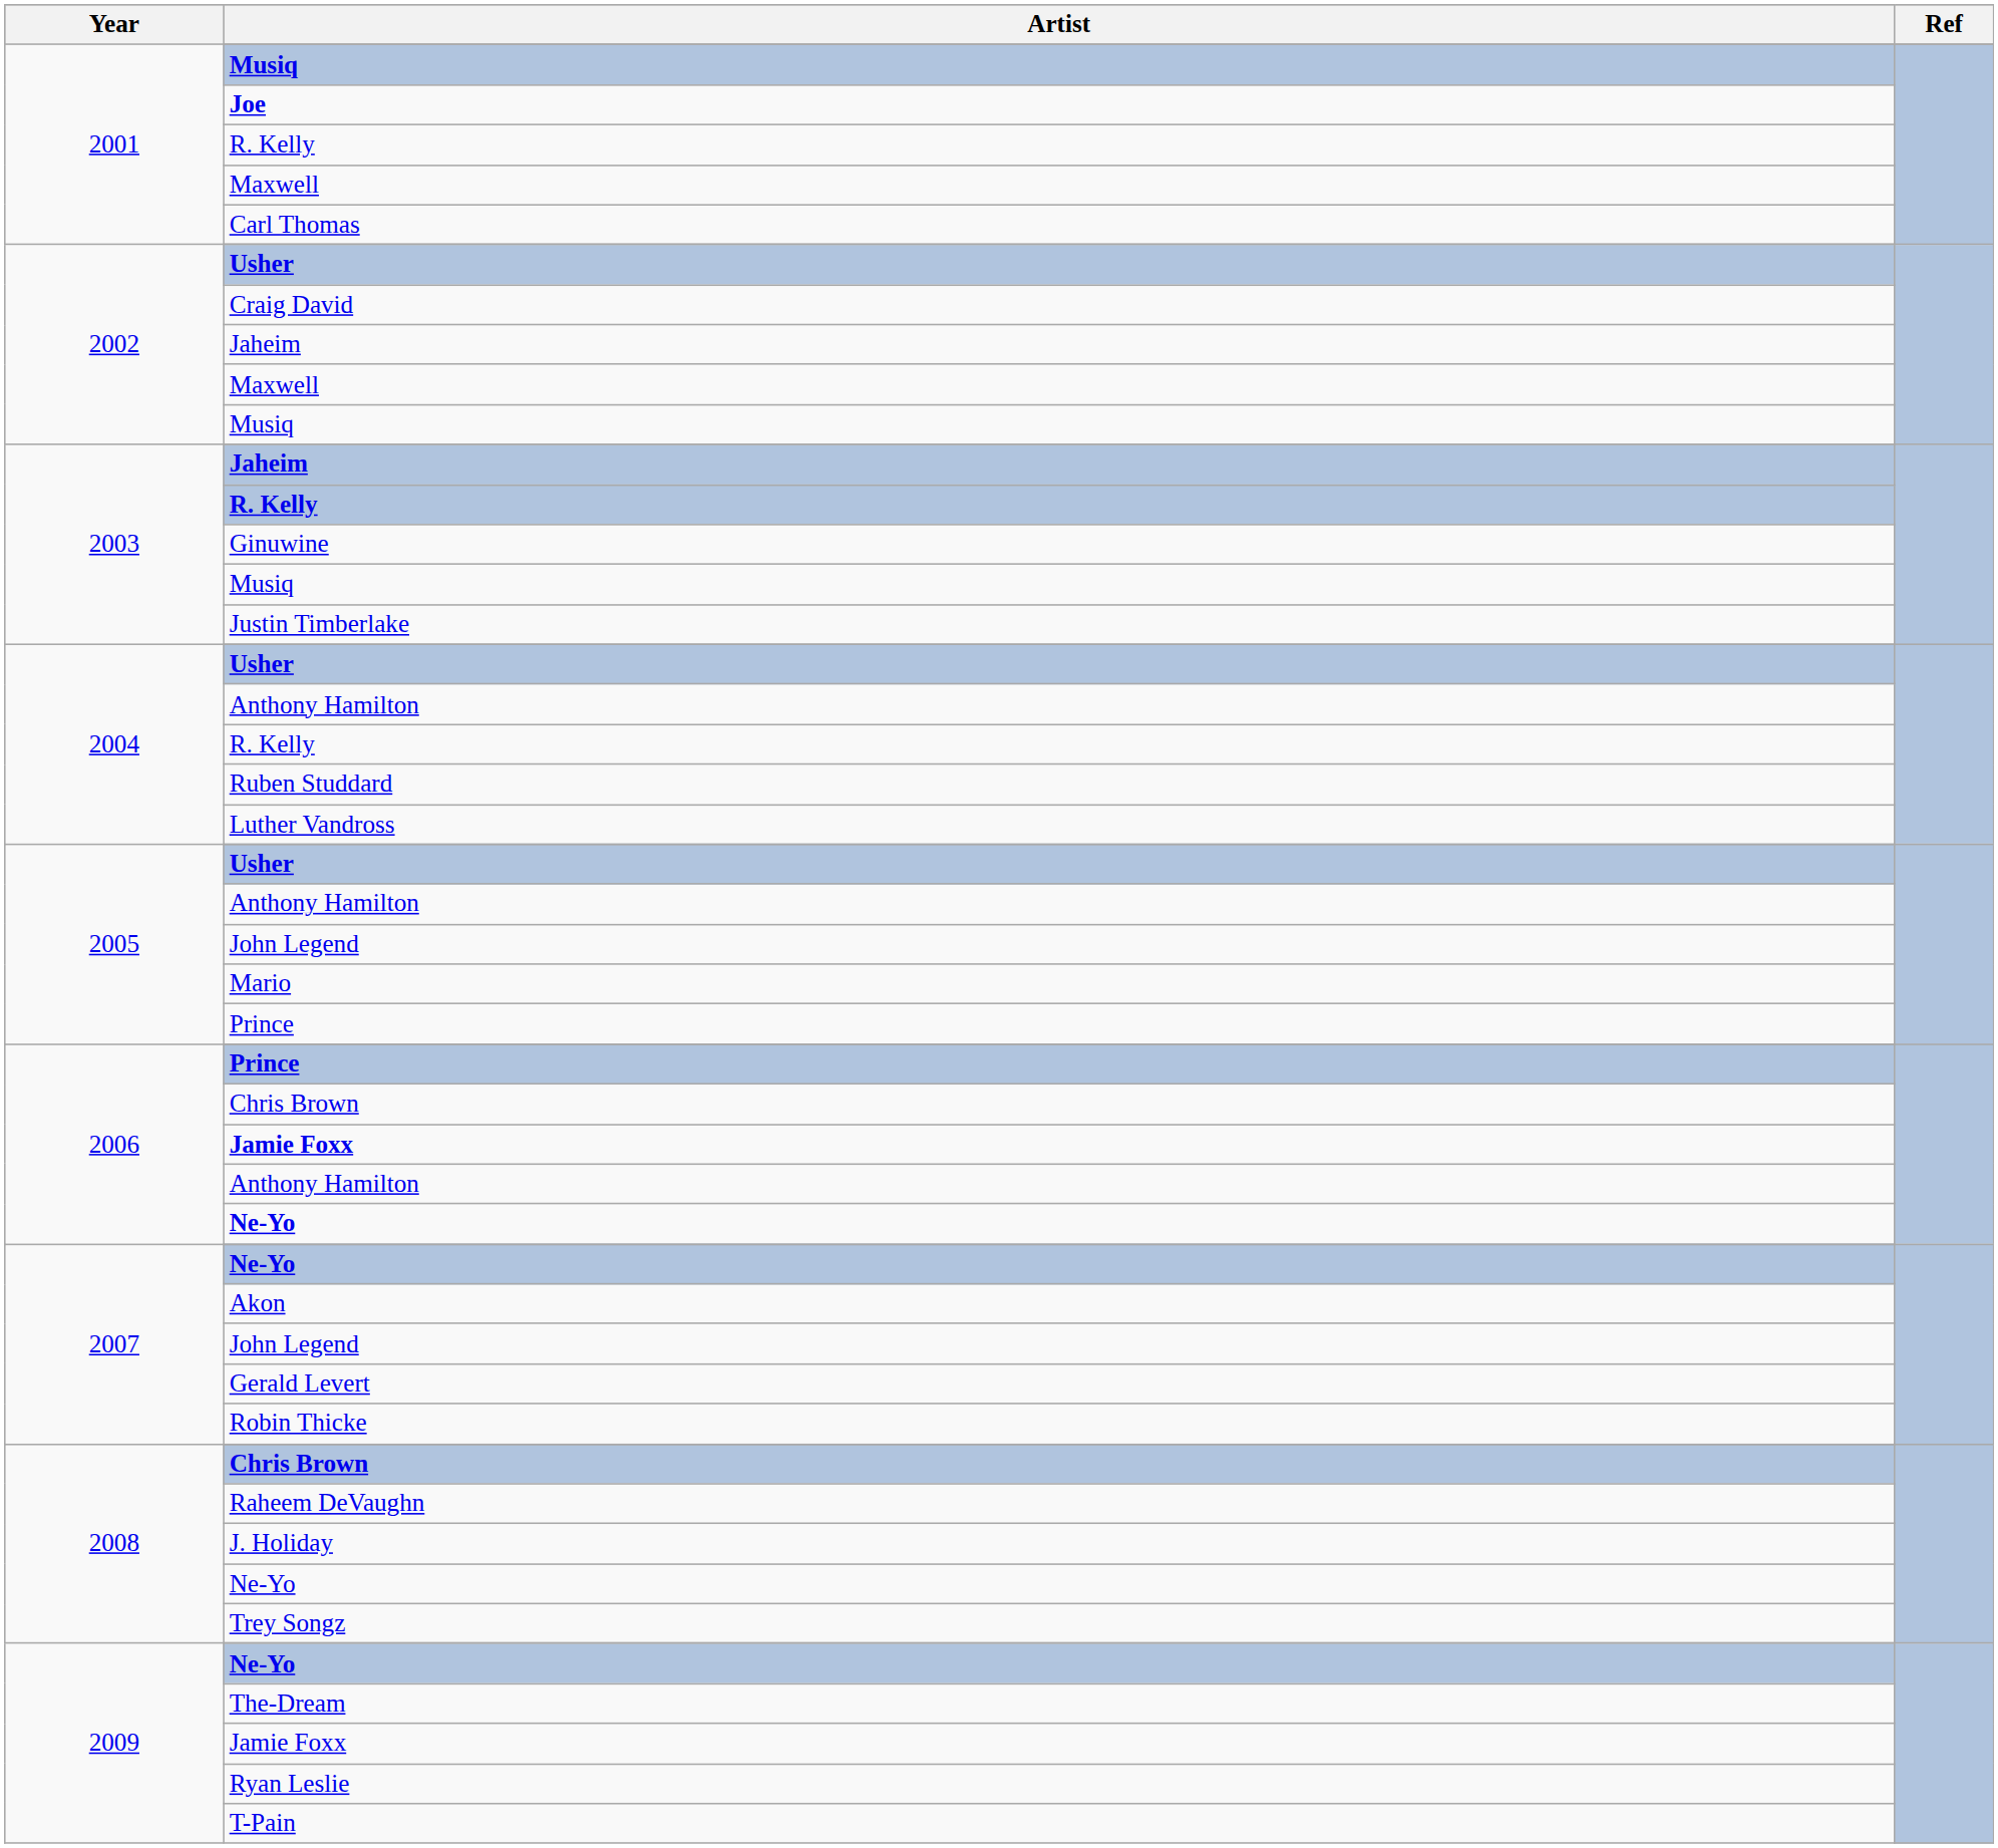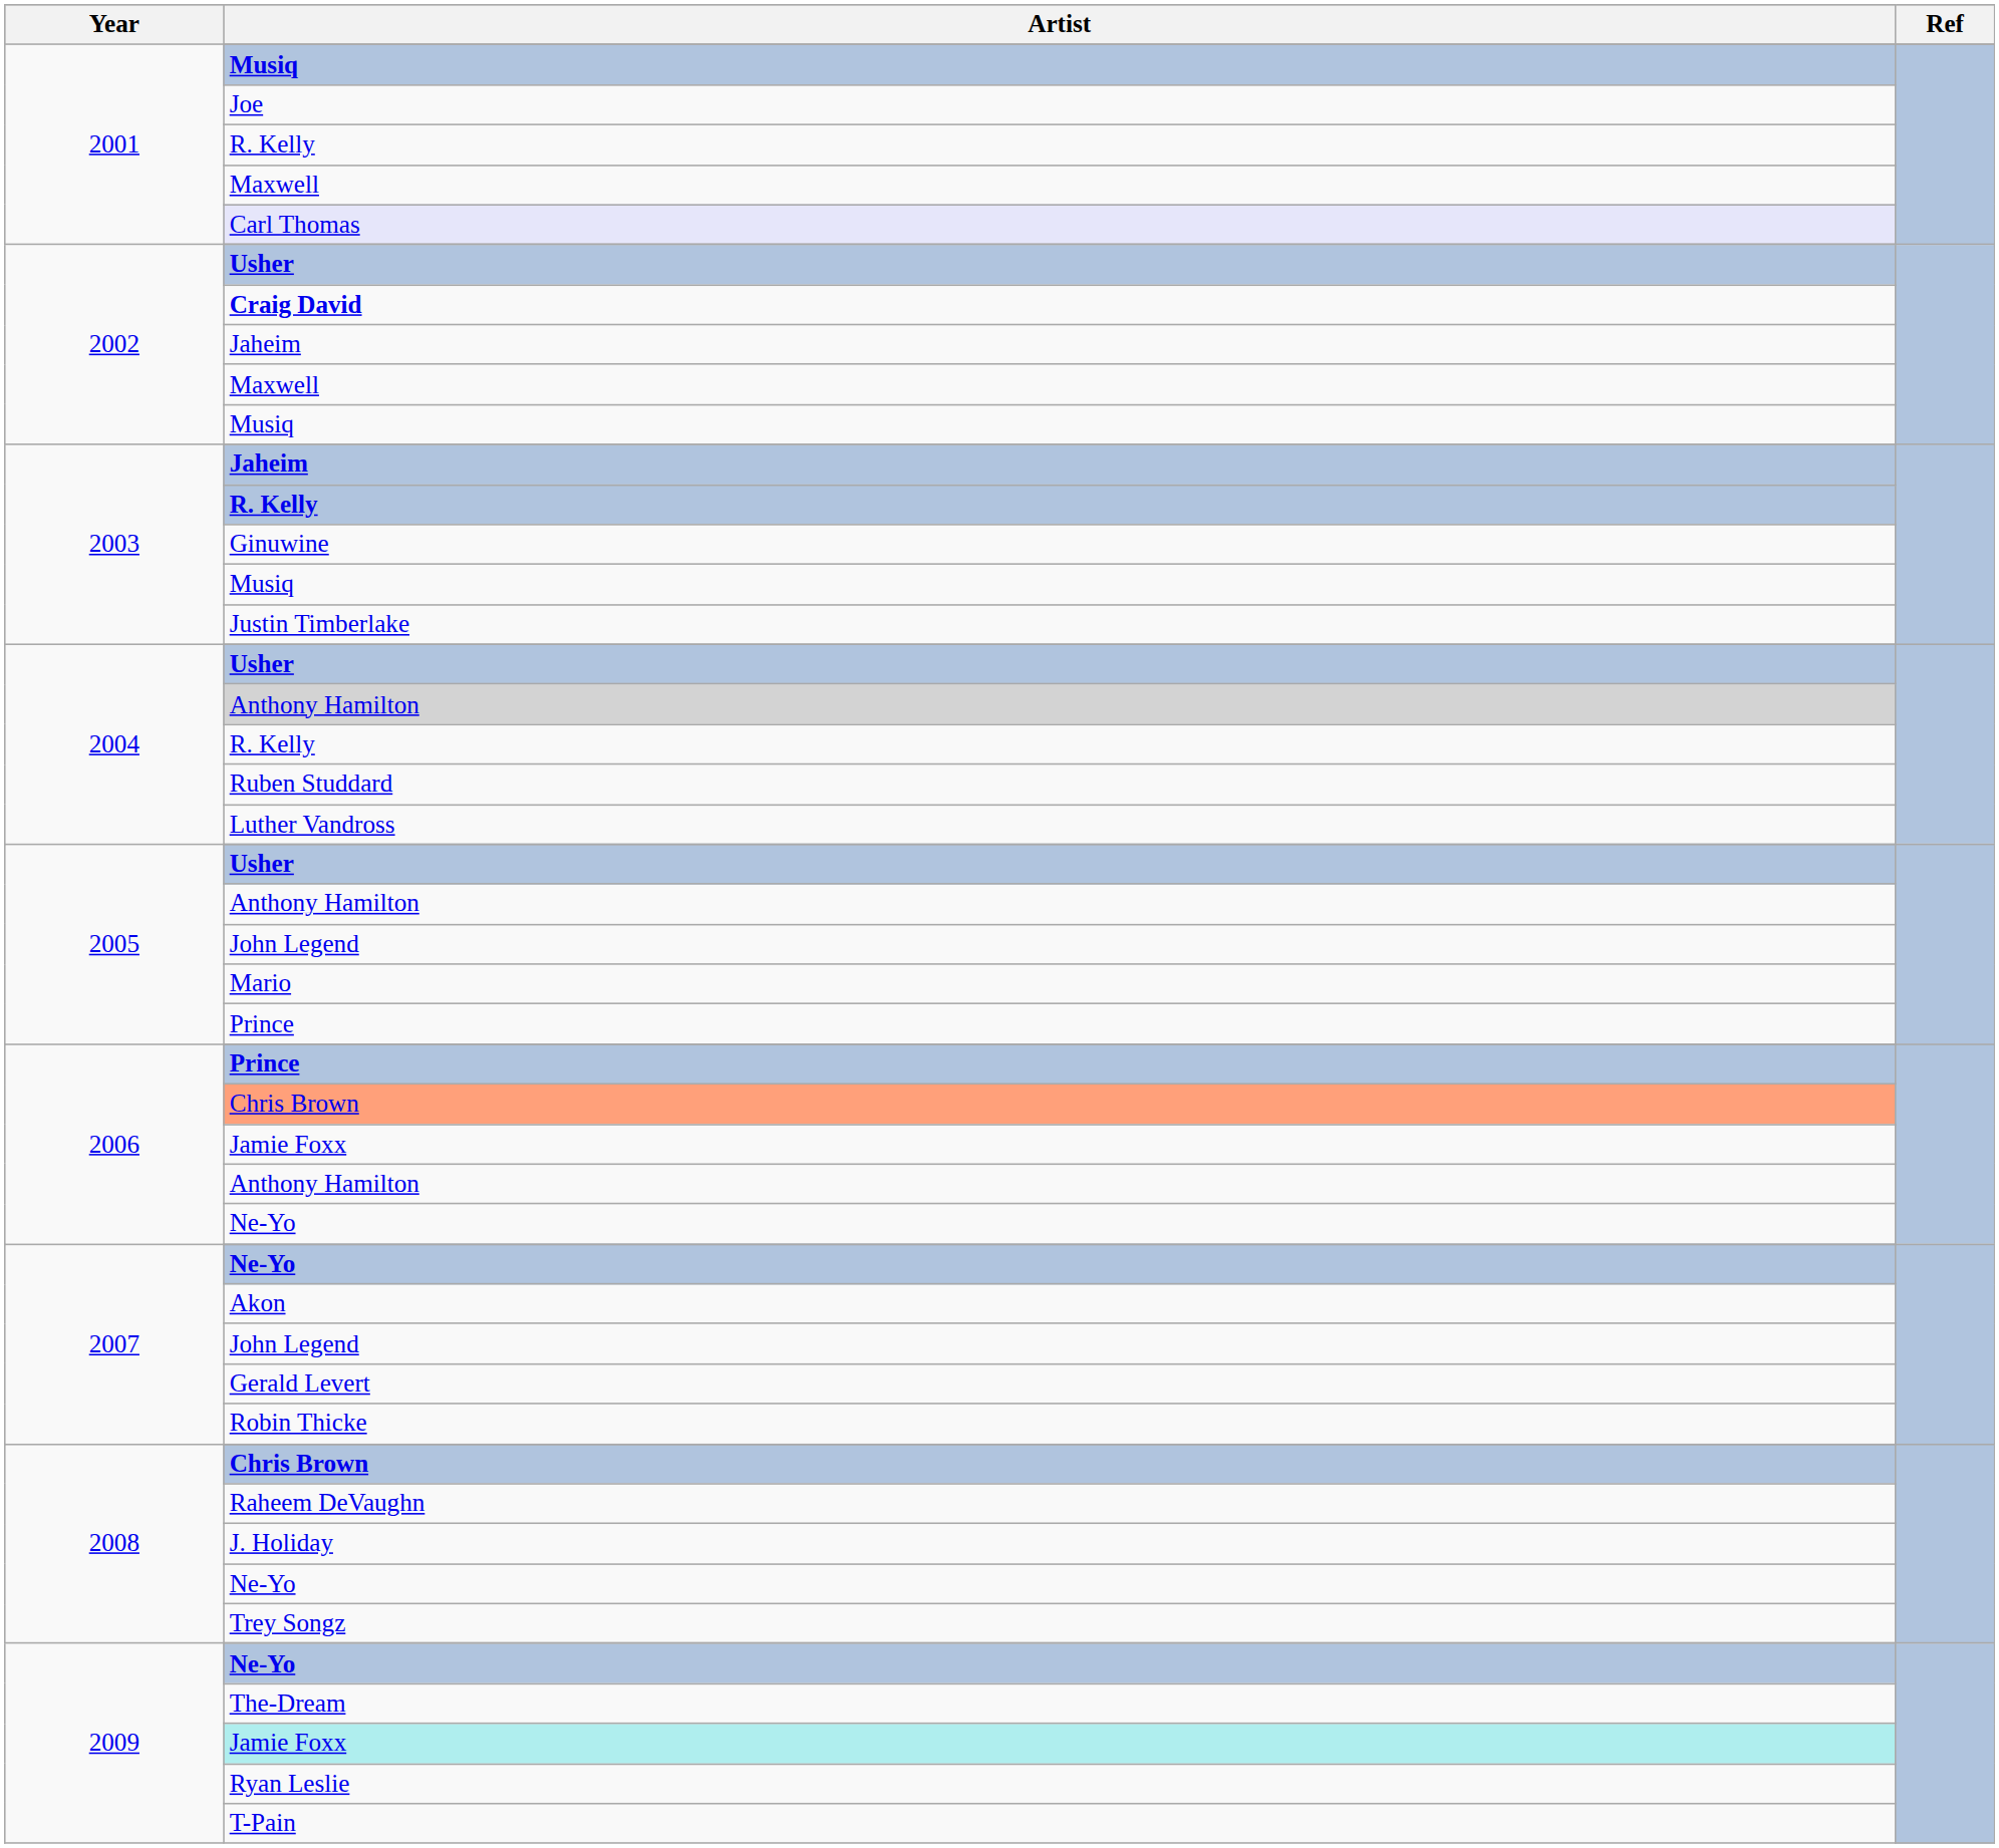Joe | Artist: bold -> normal
Carl Thomas | Artist: no background -> lavender background
Craig David | Artist: normal -> bold
2004 / Anthony Hamilton | Artist: no background -> lightgrey background
2006 / Chris Brown | Artist: no background -> lightsalmon background
2006 / Jamie Foxx | Artist: bold -> normal
2006 / Ne-Yo | Artist: bold -> normal
2009 / Jamie Foxx | Artist: no background -> paleturquoise background
